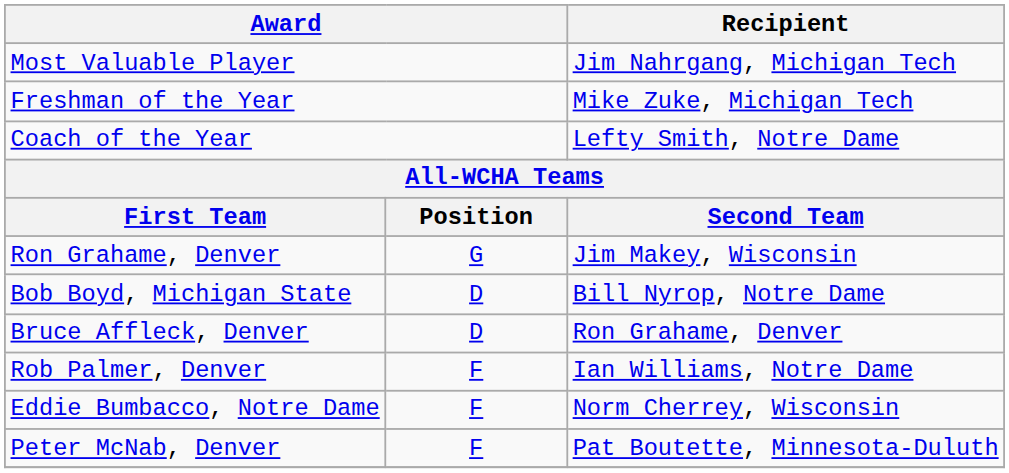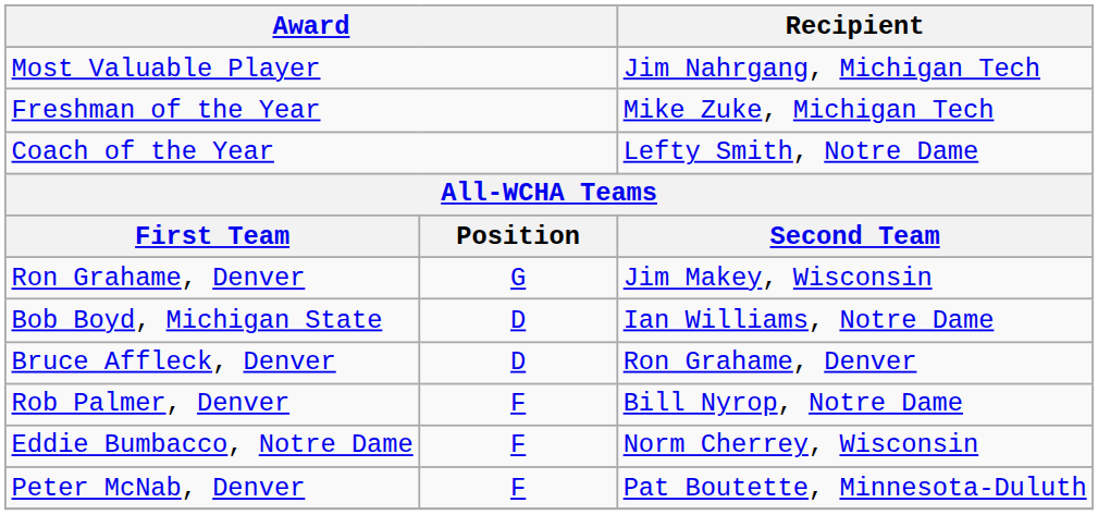Bob Boyd, Michigan State | Recipient: Bill Nyrop, Notre Dame -> Ian Williams, Notre Dame
Rob Palmer, Denver | Recipient: Ian Williams, Notre Dame -> Bill Nyrop, Notre Dame
